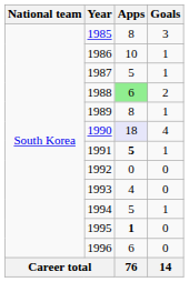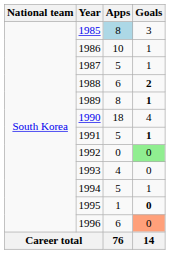1985 | Apps: no background -> lightblue background
1988 | Apps: lightgreen background -> no background
1988 | Goals: normal -> bold
1989 | Goals: normal -> bold
1990 | Apps: lavender background -> no background
1991 | Apps: bold -> normal
1991 | Goals: normal -> bold
1992 | Goals: no background -> lightgreen background
1995 | Apps: bold -> normal
1995 | Goals: normal -> bold
1996 | Goals: no background -> lightsalmon background
